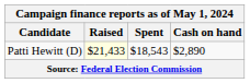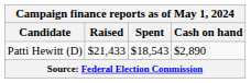Patti Hewitt (D) | Raised: lightyellow background -> no background
